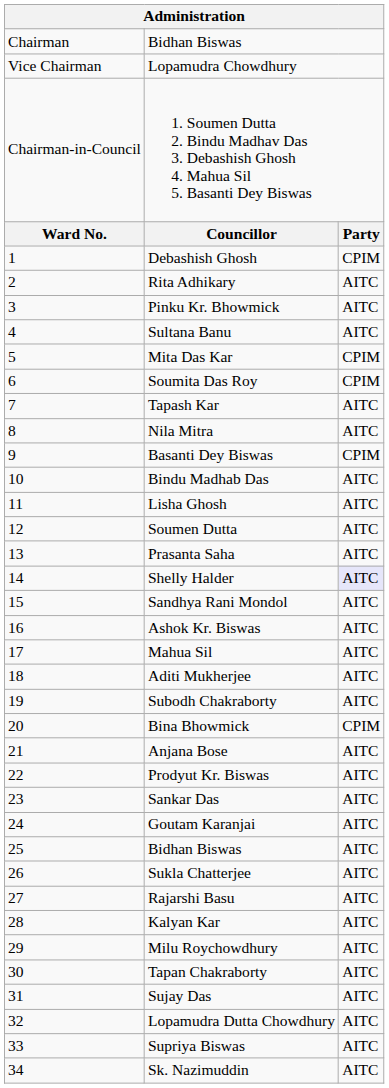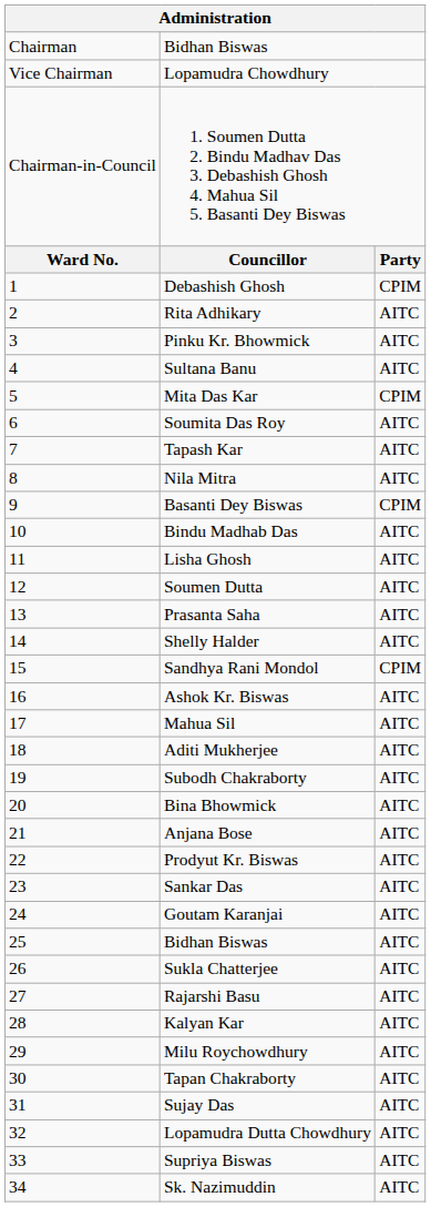Soumita Das Roy | column 3: CPIM -> AITC
Shelly Halder | column 3: lavender background -> no background
Sandhya Rani Mondol | column 3: AITC -> CPIM
Bina Bhowmick | column 3: CPIM -> AITC
